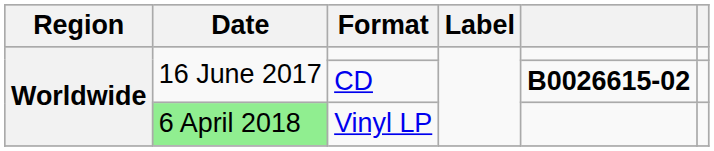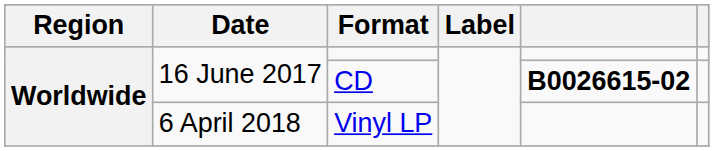Vinyl LP | Date: lightgreen background -> no background
